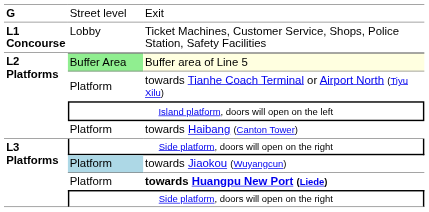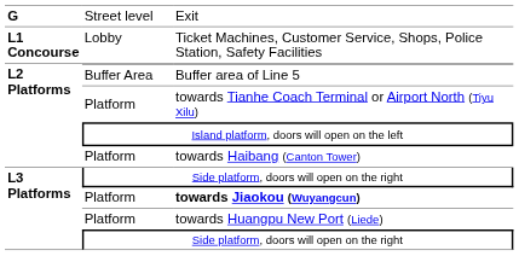Buffer area of Line 5 | column 2: lightgreen background -> no background
Buffer area of Line 5 | column 3: lightyellow background -> no background
towards Jiaokou (Wuyangcun) | column 2: lightblue background -> no background
towards Jiaokou (Wuyangcun) | column 3: normal -> bold
towards Huangpu New Port (Liede) | column 3: bold -> normal
